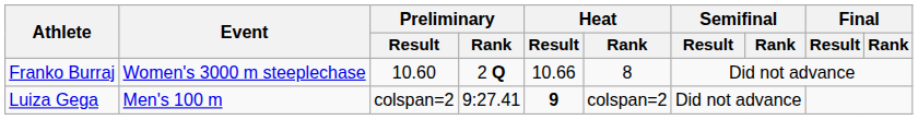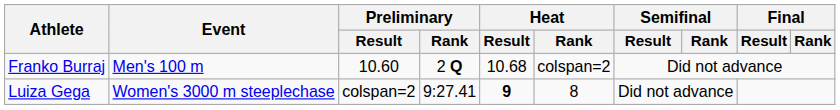Franko Burraj | Event: Women's 3000 m steeplechase -> Men's 100 m
Franko Burraj | Heat / Result: 10.66 -> 10.68
Franko Burraj | Heat / Rank: 8 -> colspan=2
Luiza Gega | Event: Men's 100 m -> Women's 3000 m steeplechase
Luiza Gega | Heat / Rank: colspan=2 -> 8
